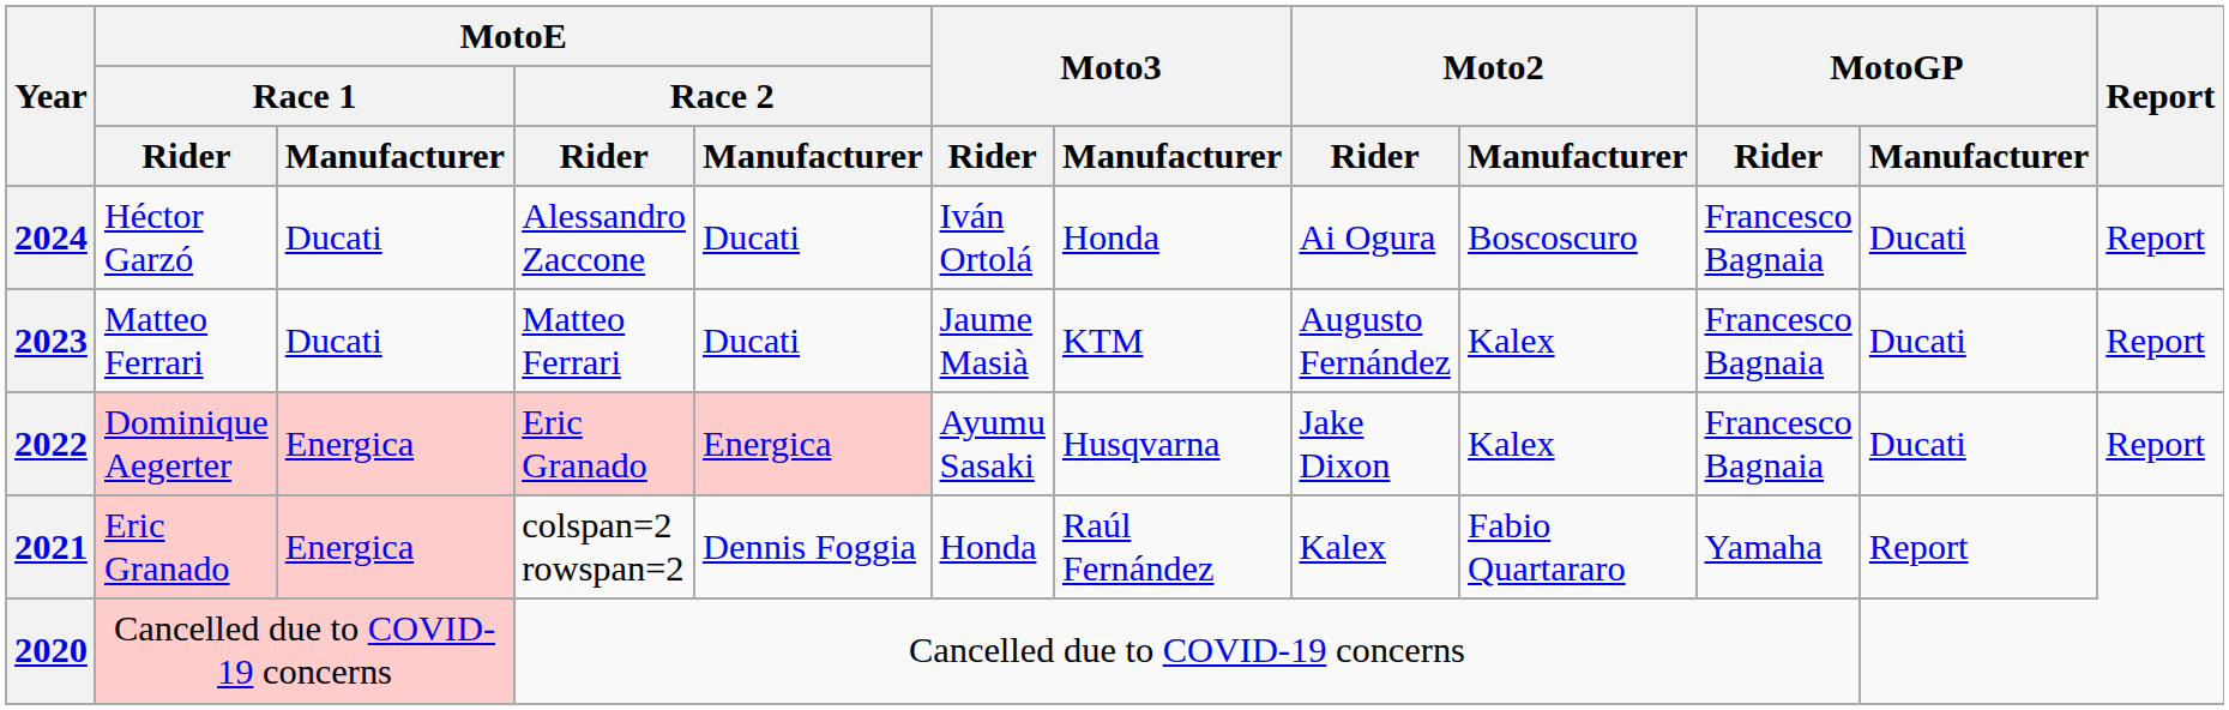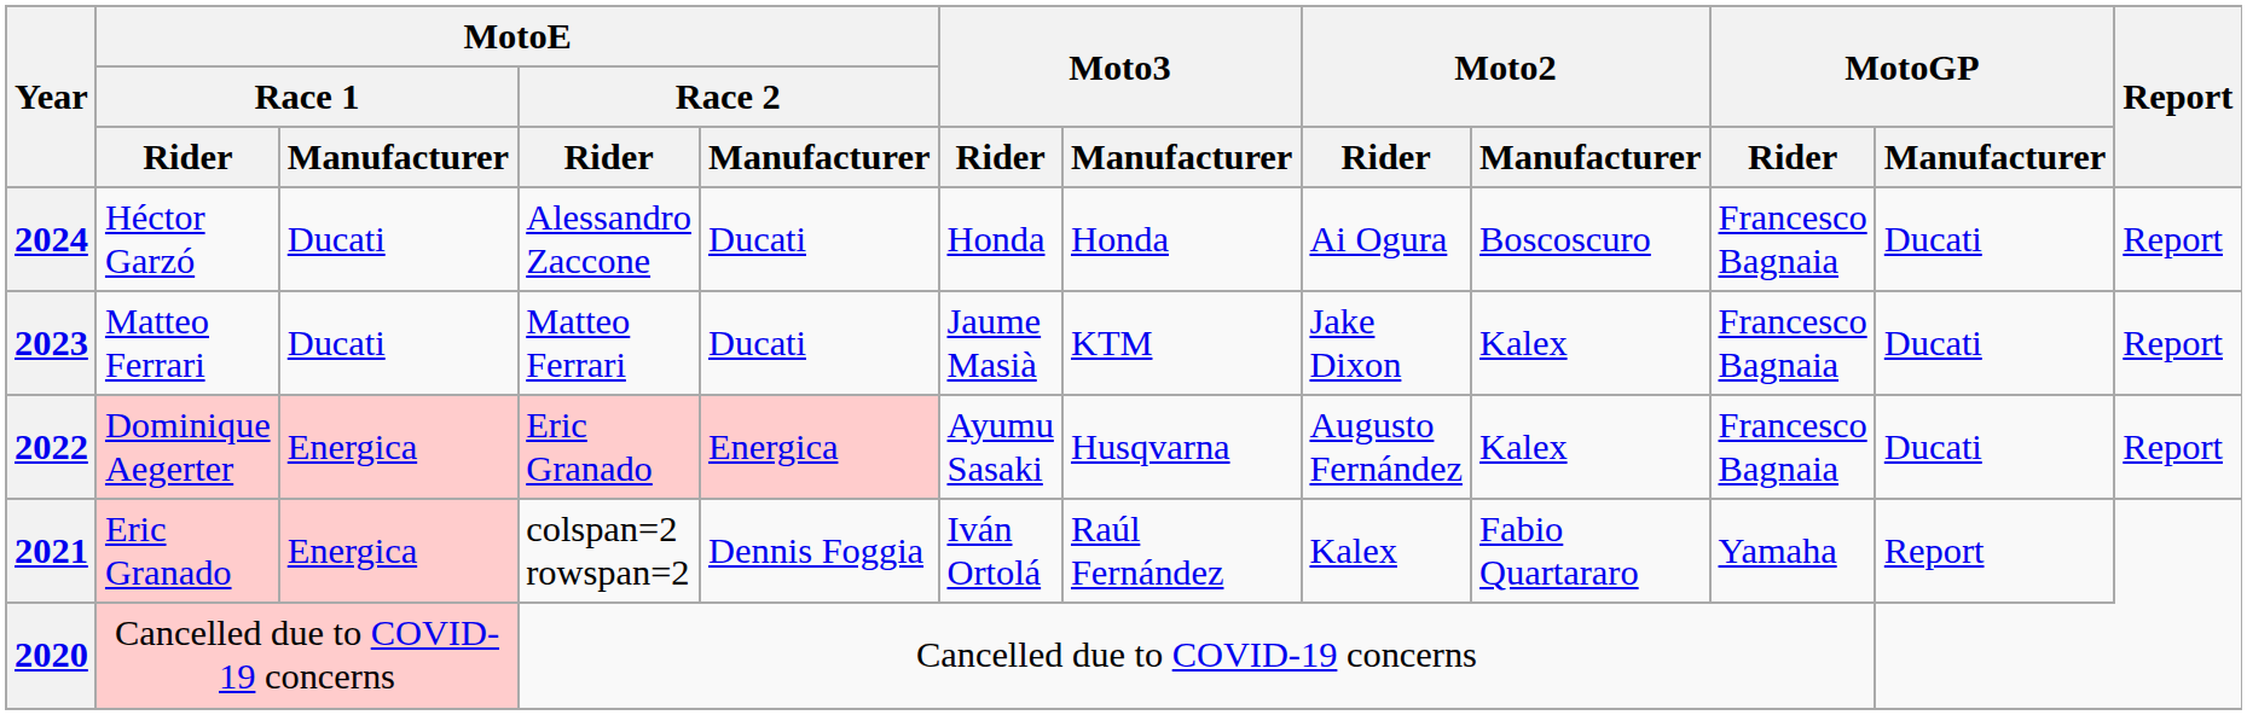2024 | Moto3 / Rider: Iván Ortolá -> Honda
2023 | Moto2 / Rider: Augusto Fernández -> Jake Dixon
2022 | Moto2 / Rider: Jake Dixon -> Augusto Fernández
2021 | Moto3 / Rider: Honda -> Iván Ortolá
